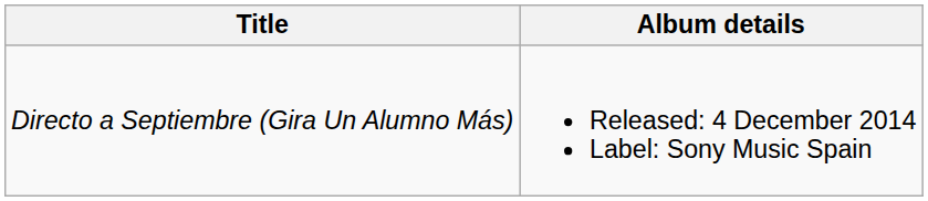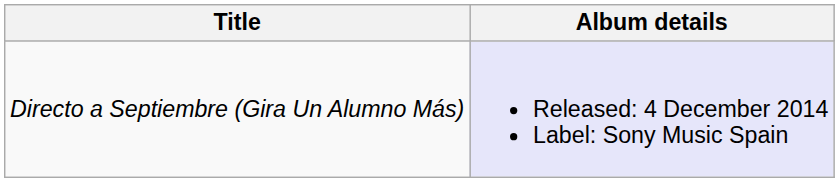Directo a Septiembre (Gira Un Alumno Más) | Album details: no background -> lavender background
